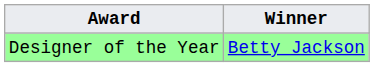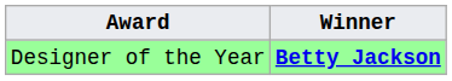Designer of the Year | Winner: normal -> bold
